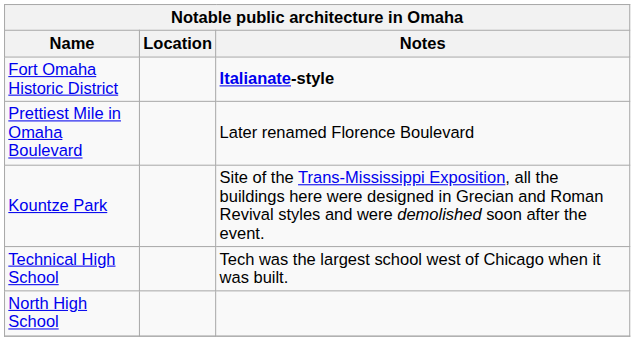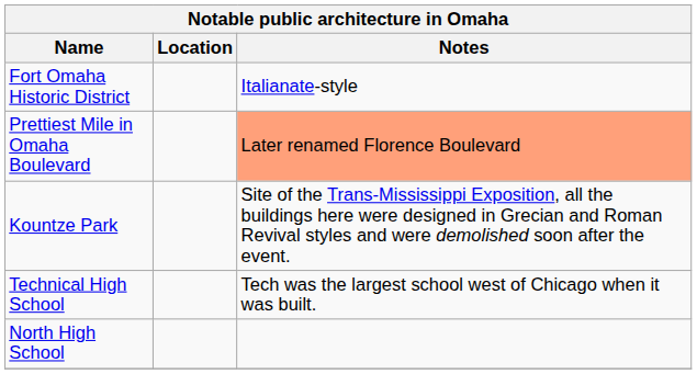Fort Omaha Historic District | Notes: bold -> normal
Prettiest Mile in Omaha Boulevard | Notes: no background -> lightsalmon background
